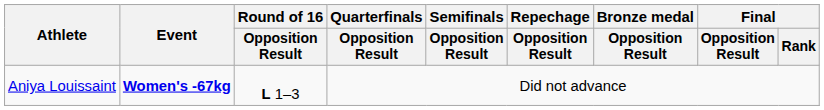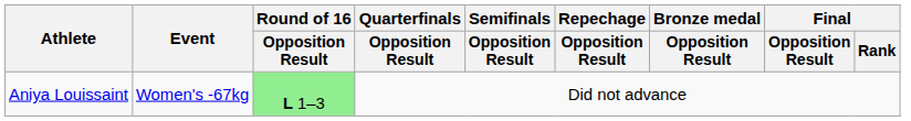Aniya Louissaint | Event: bold -> normal
Aniya Louissaint | Round of 16 / Opposition Result: no background -> lightgreen background
